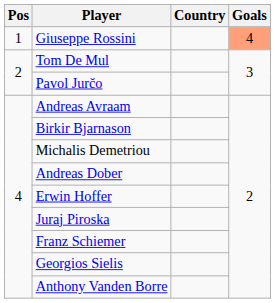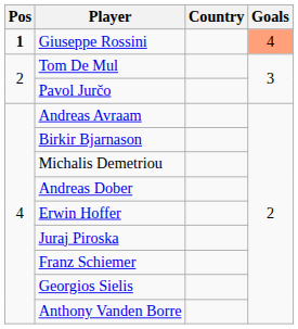Giuseppe Rossini | Pos: normal -> bold
